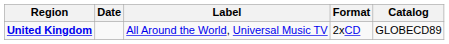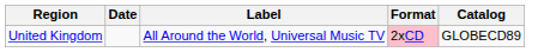row 2 | Region: bold -> normal
row 2 | Format: no background -> pink background
